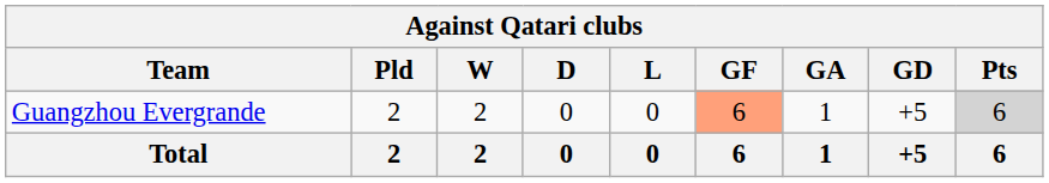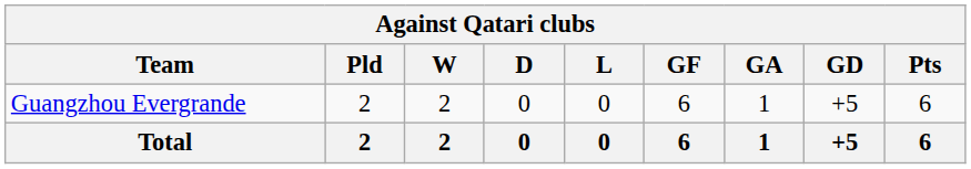Guangzhou Evergrande | GF: lightsalmon background -> no background
Guangzhou Evergrande | Pts: lightgrey background -> no background
